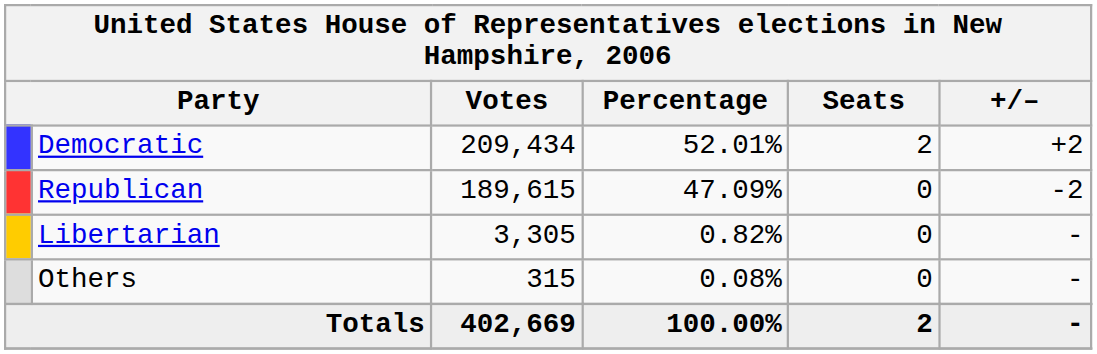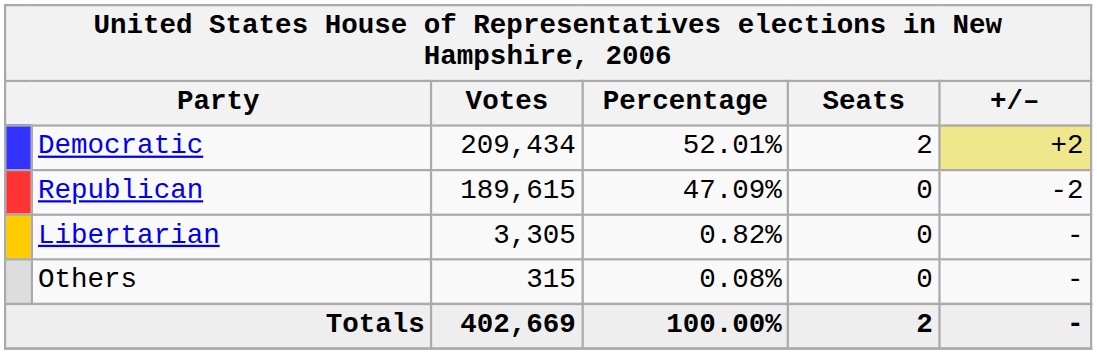Democratic | +/–: no background -> khaki background
